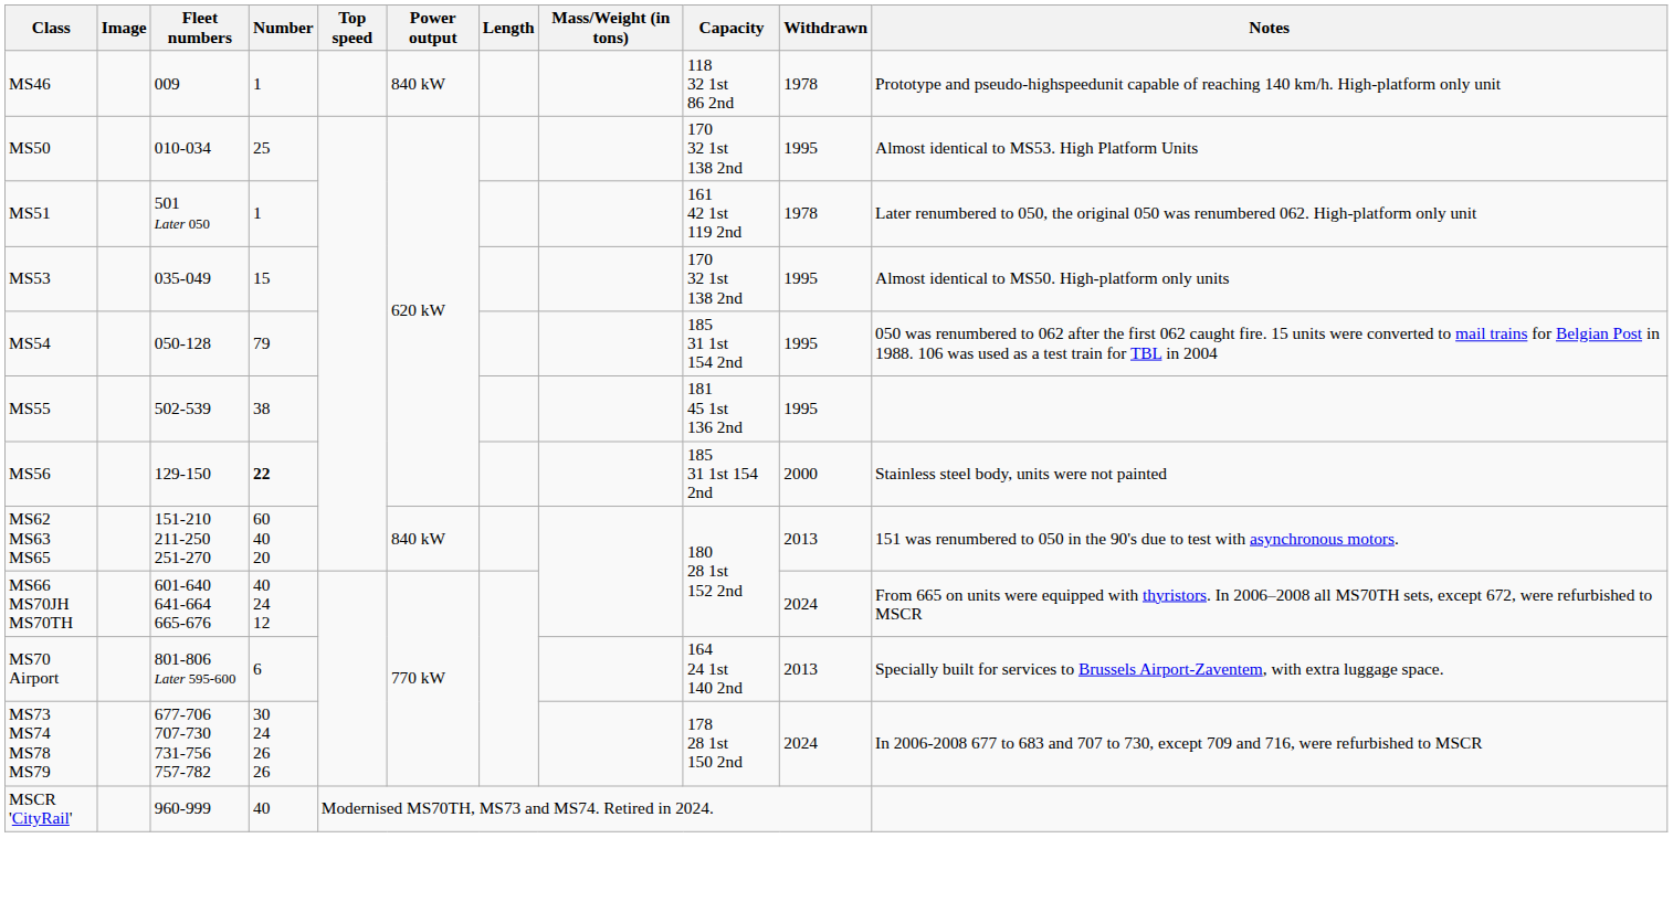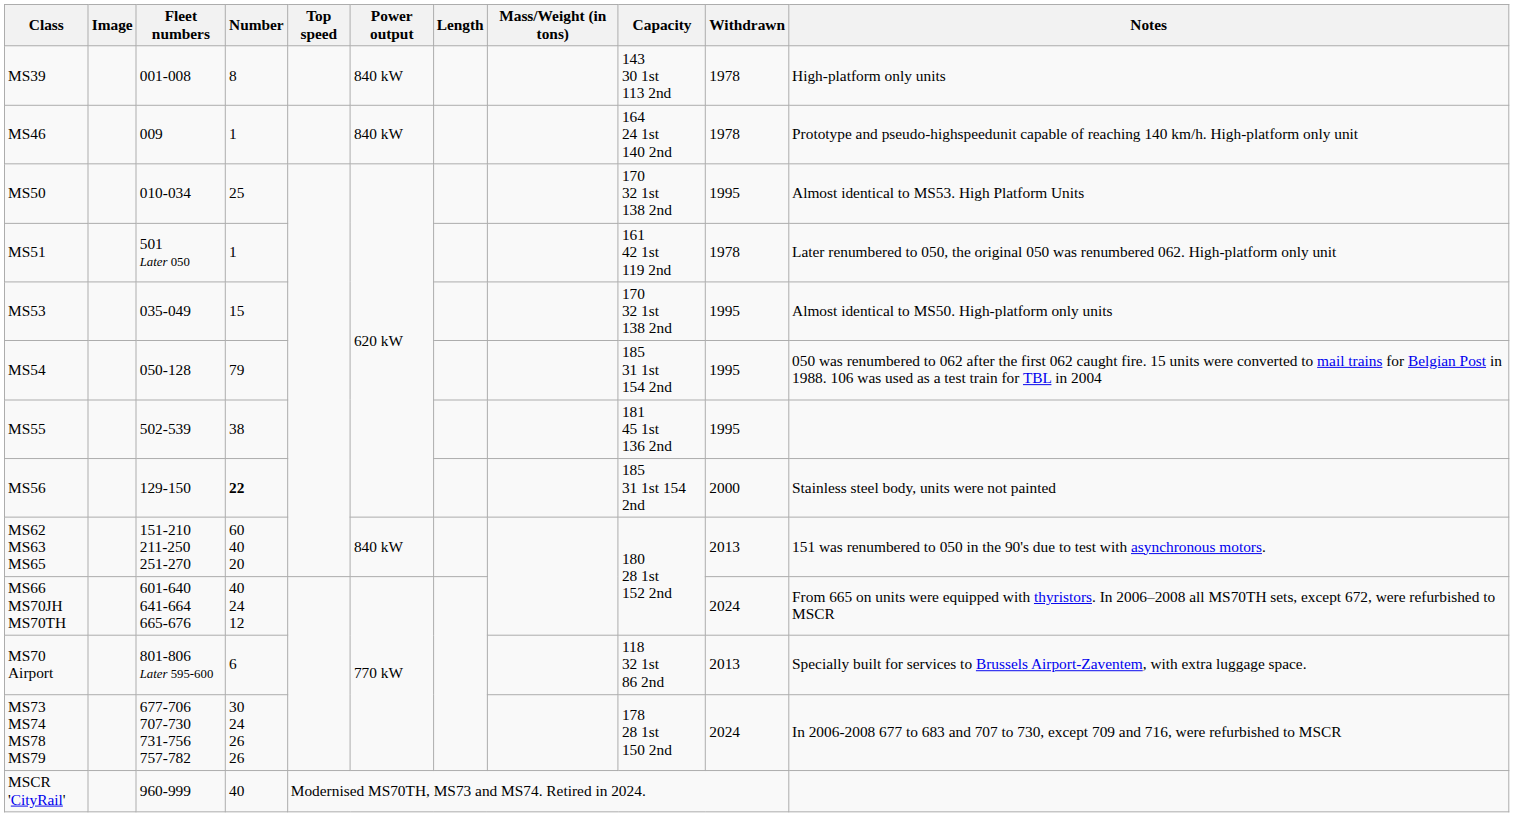+ row: MS39 | 001-008 | 8 | 840 kW | 143 30 1st 113 2nd | 1978 | High-platform only units
MS46 | Capacity: 118 32 1st 86 2nd -> 164 24 1st 140 2nd
MS70 Airport | Capacity: 164 24 1st 140 2nd -> 118 32 1st 86 2nd
